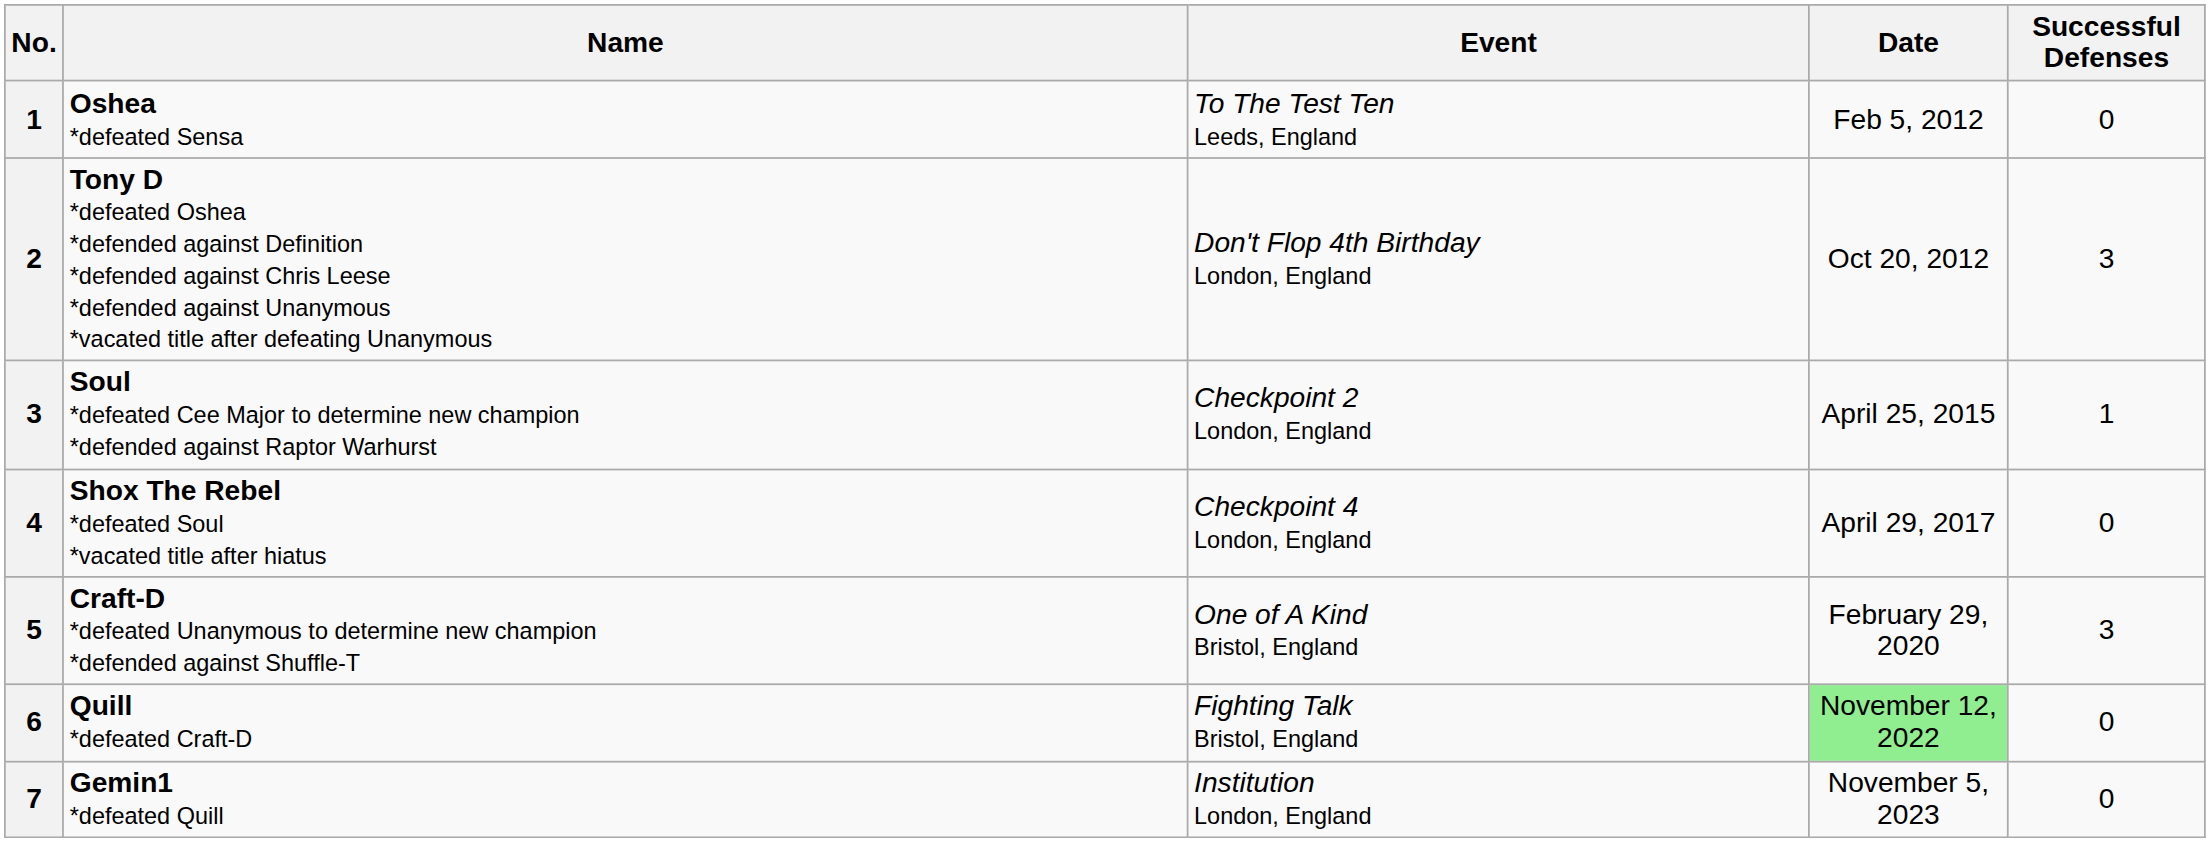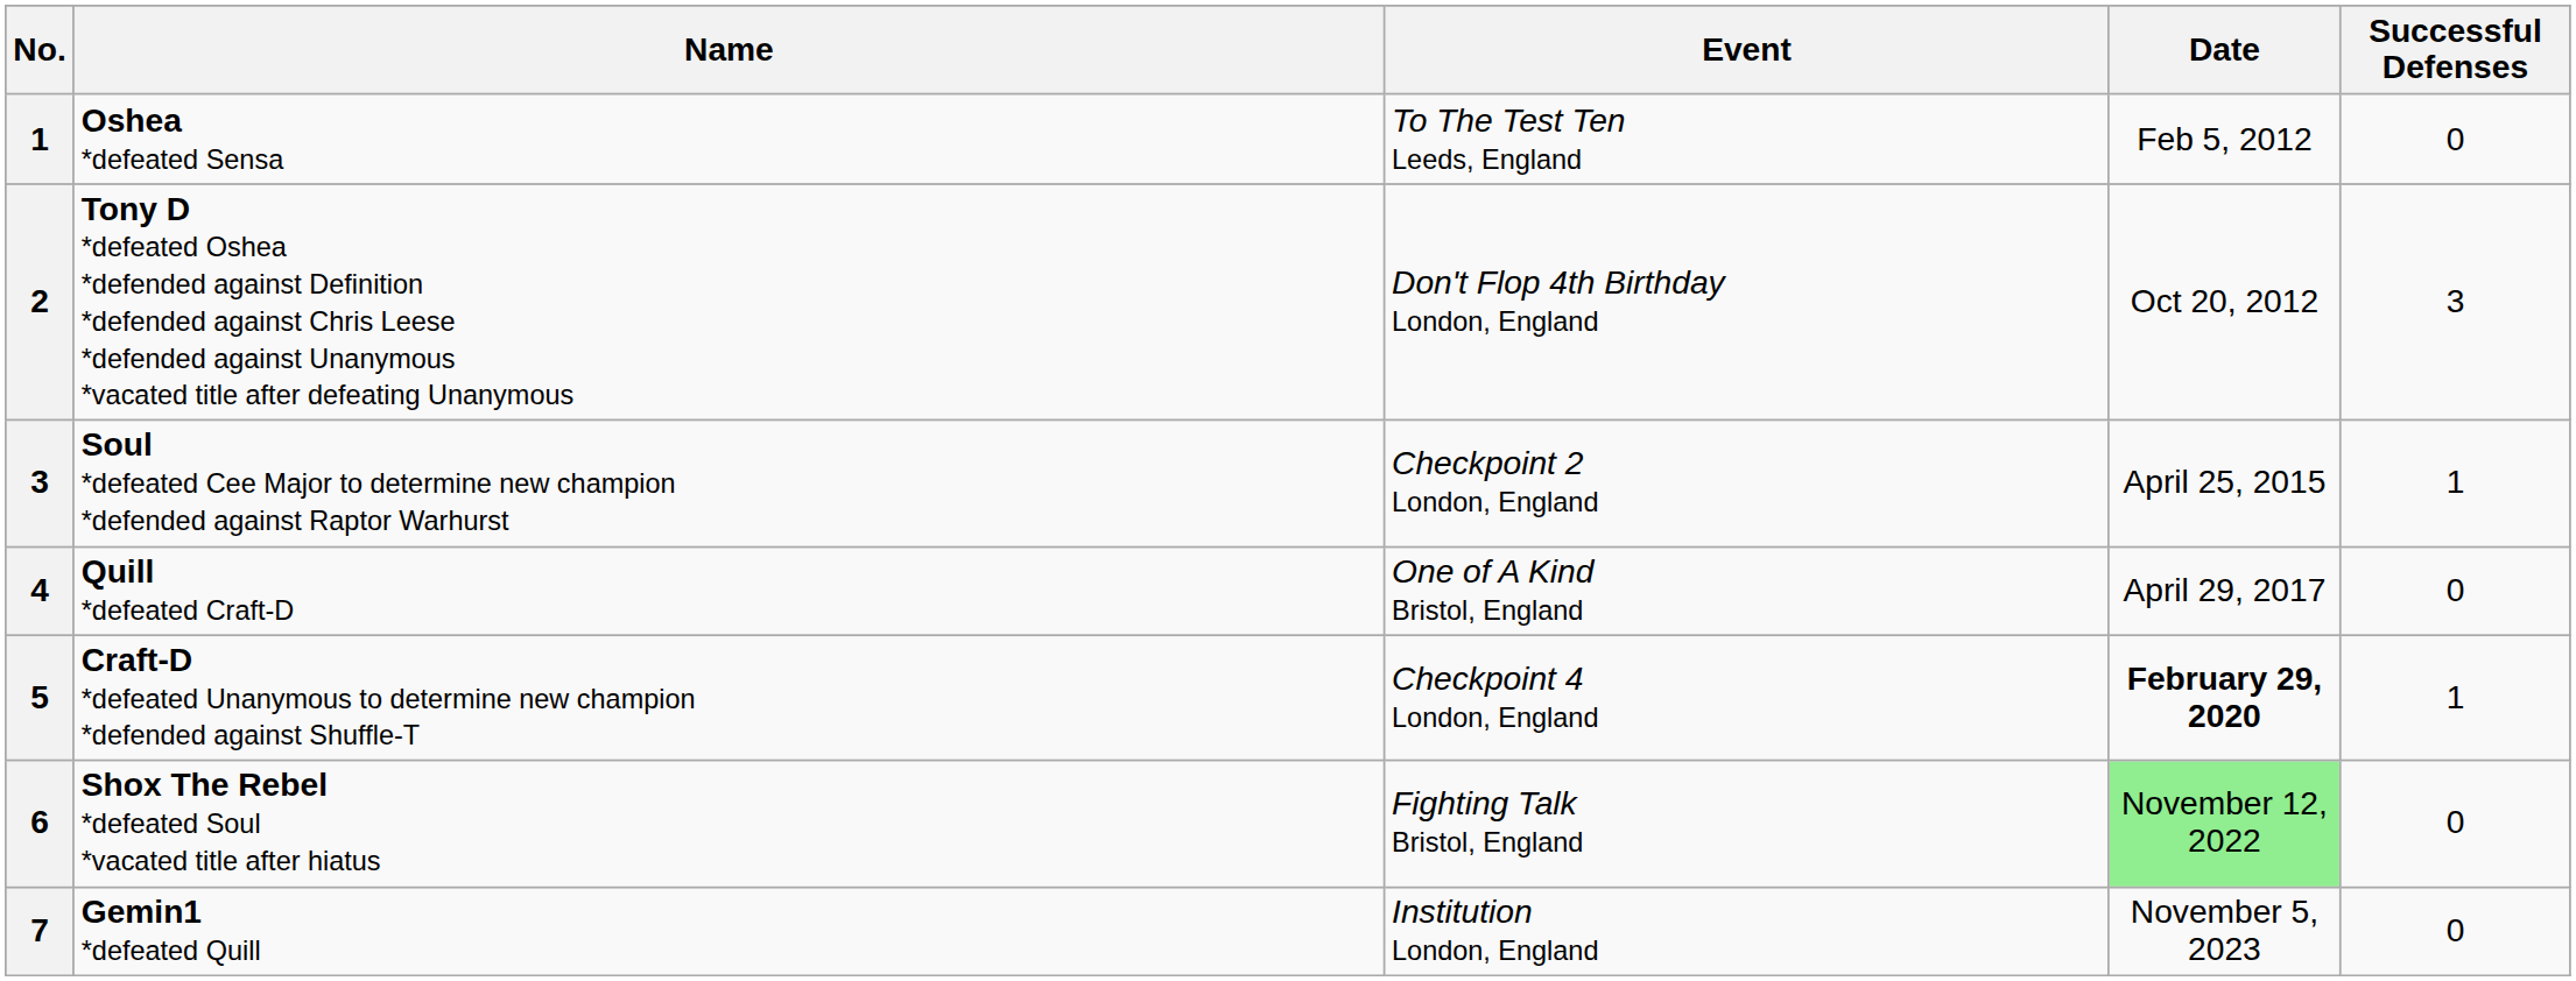4 | Name: Shox The Rebel *defeated Soul *vacated title after hiatus -> Quill *defeated Craft-D
4 | Event: Checkpoint 4 London, England -> One of A Kind Bristol, England
5 | Event: One of A Kind Bristol, England -> Checkpoint 4 London, England
5 | Date: normal -> bold
5 | Successful Defenses: 3 -> 1
6 | Name: Quill *defeated Craft-D -> Shox The Rebel *defeated Soul *vacated title after hiatus
